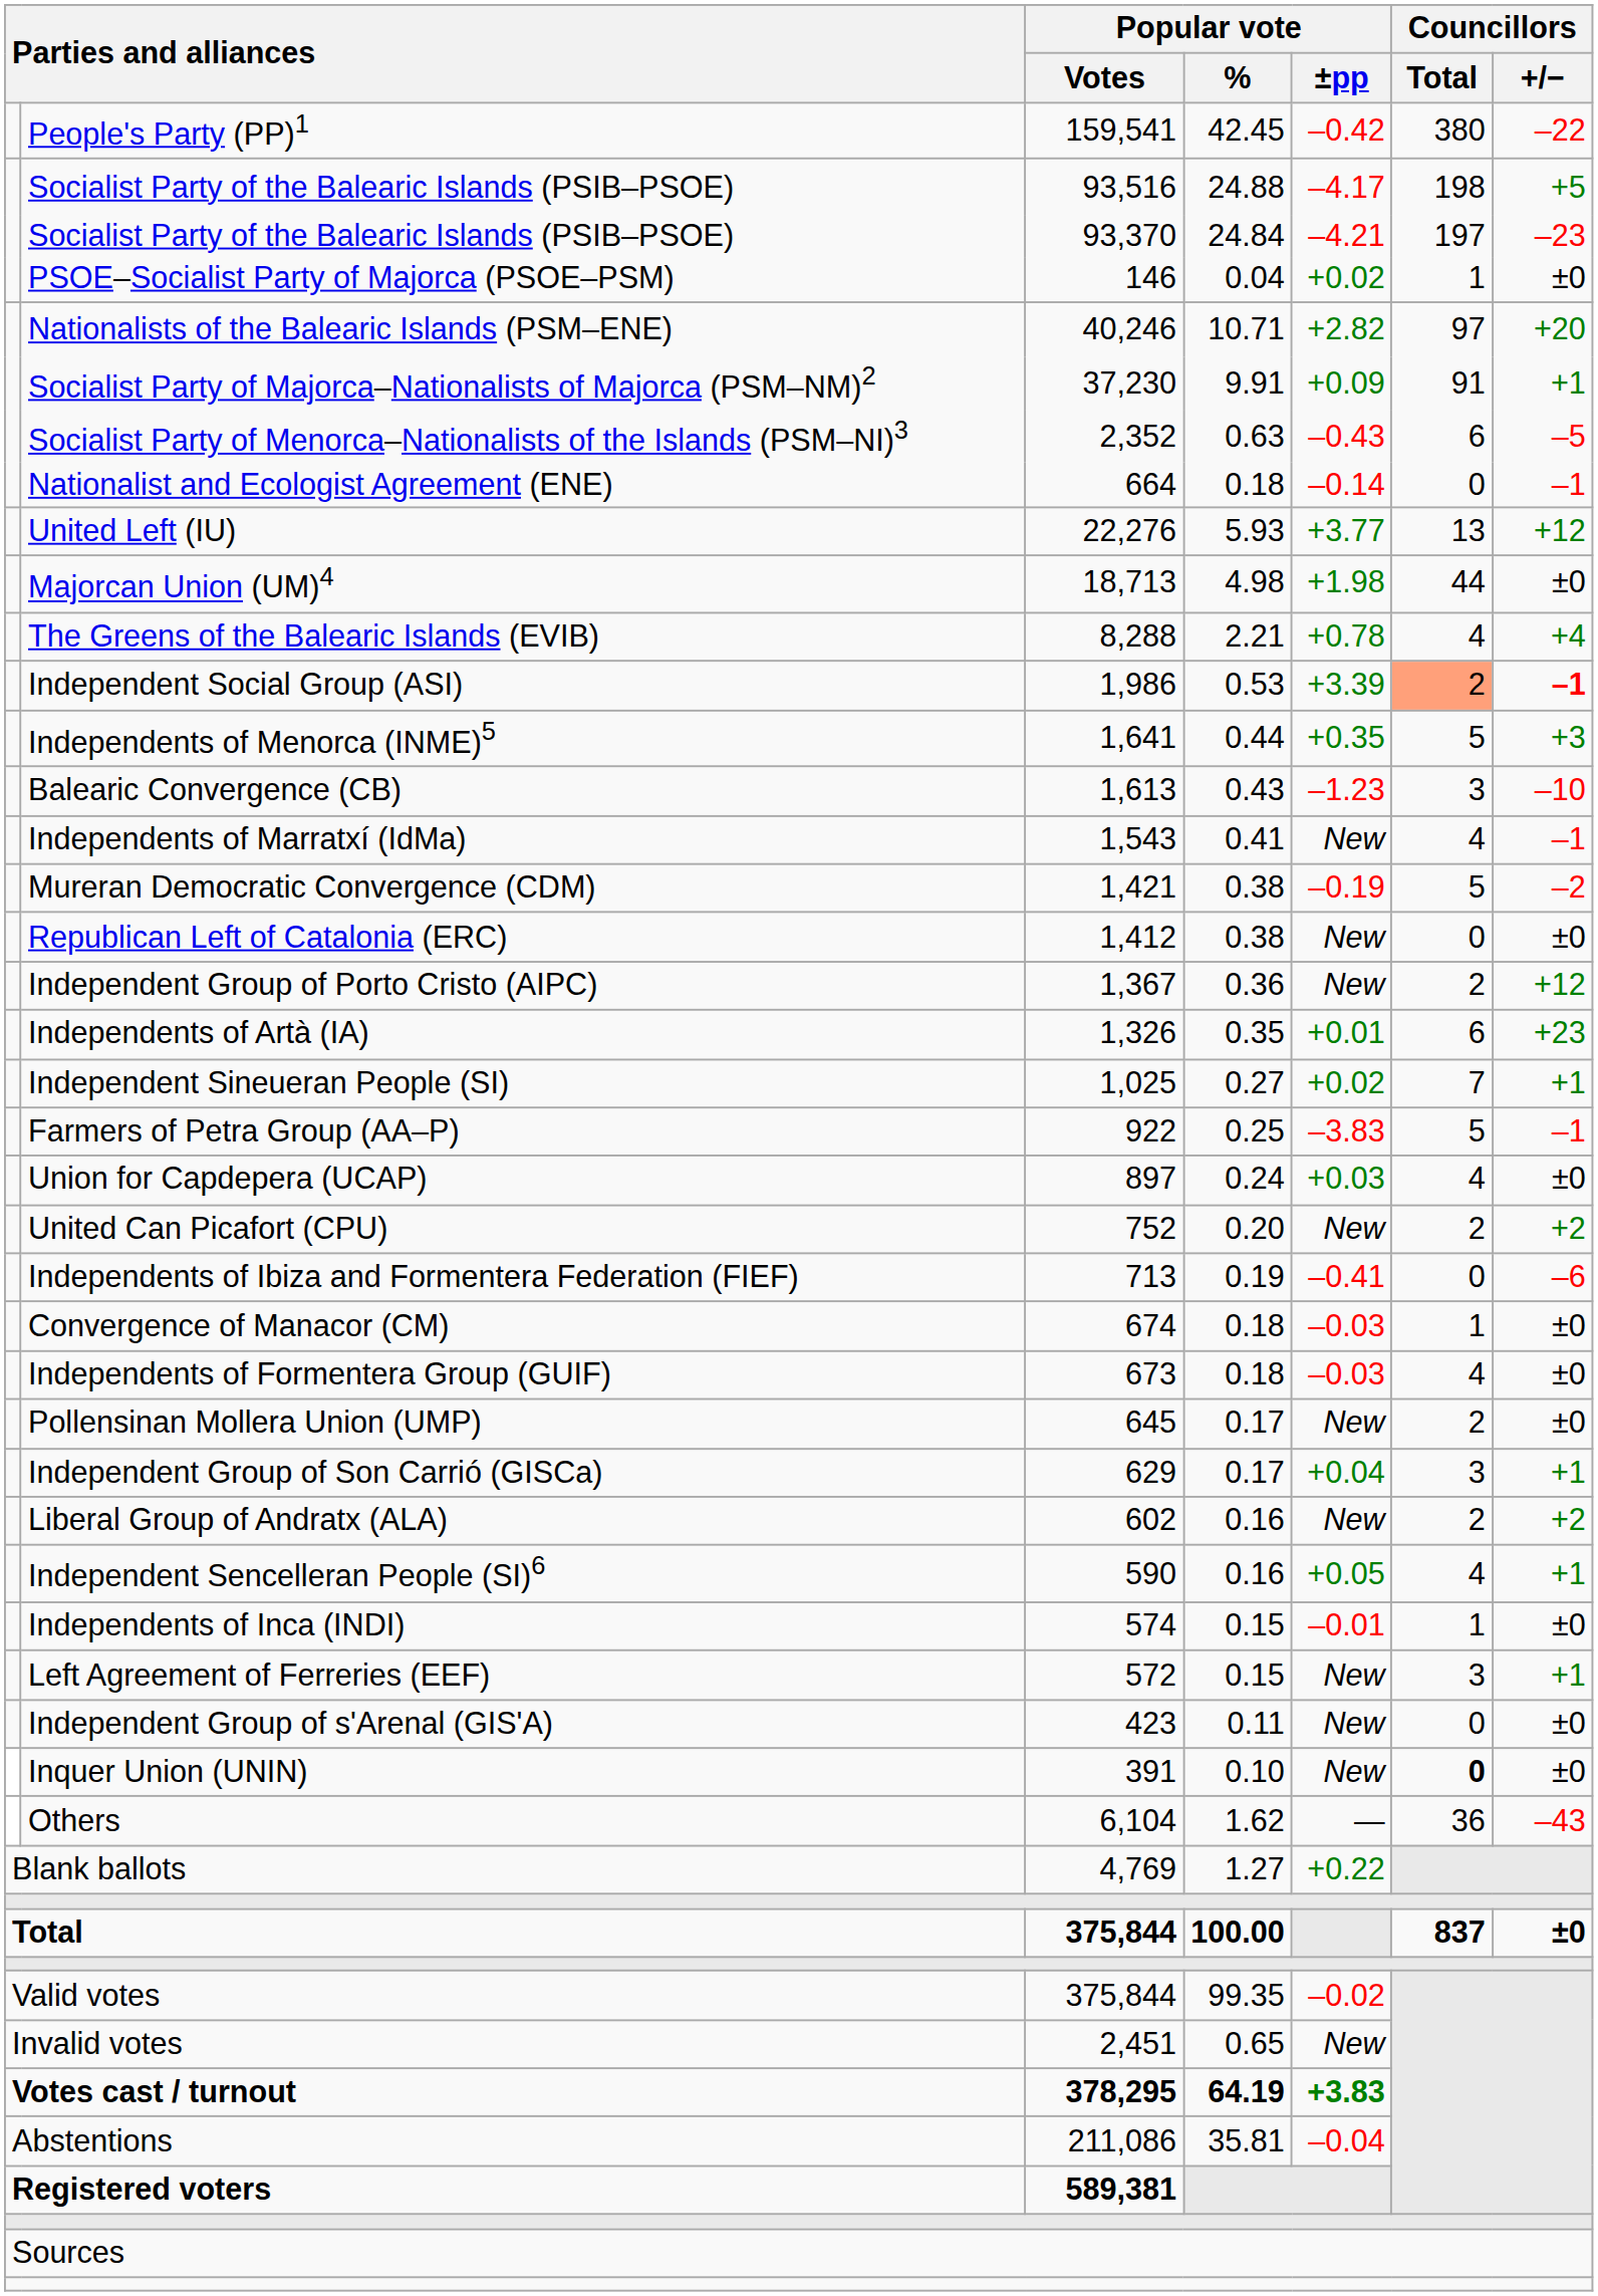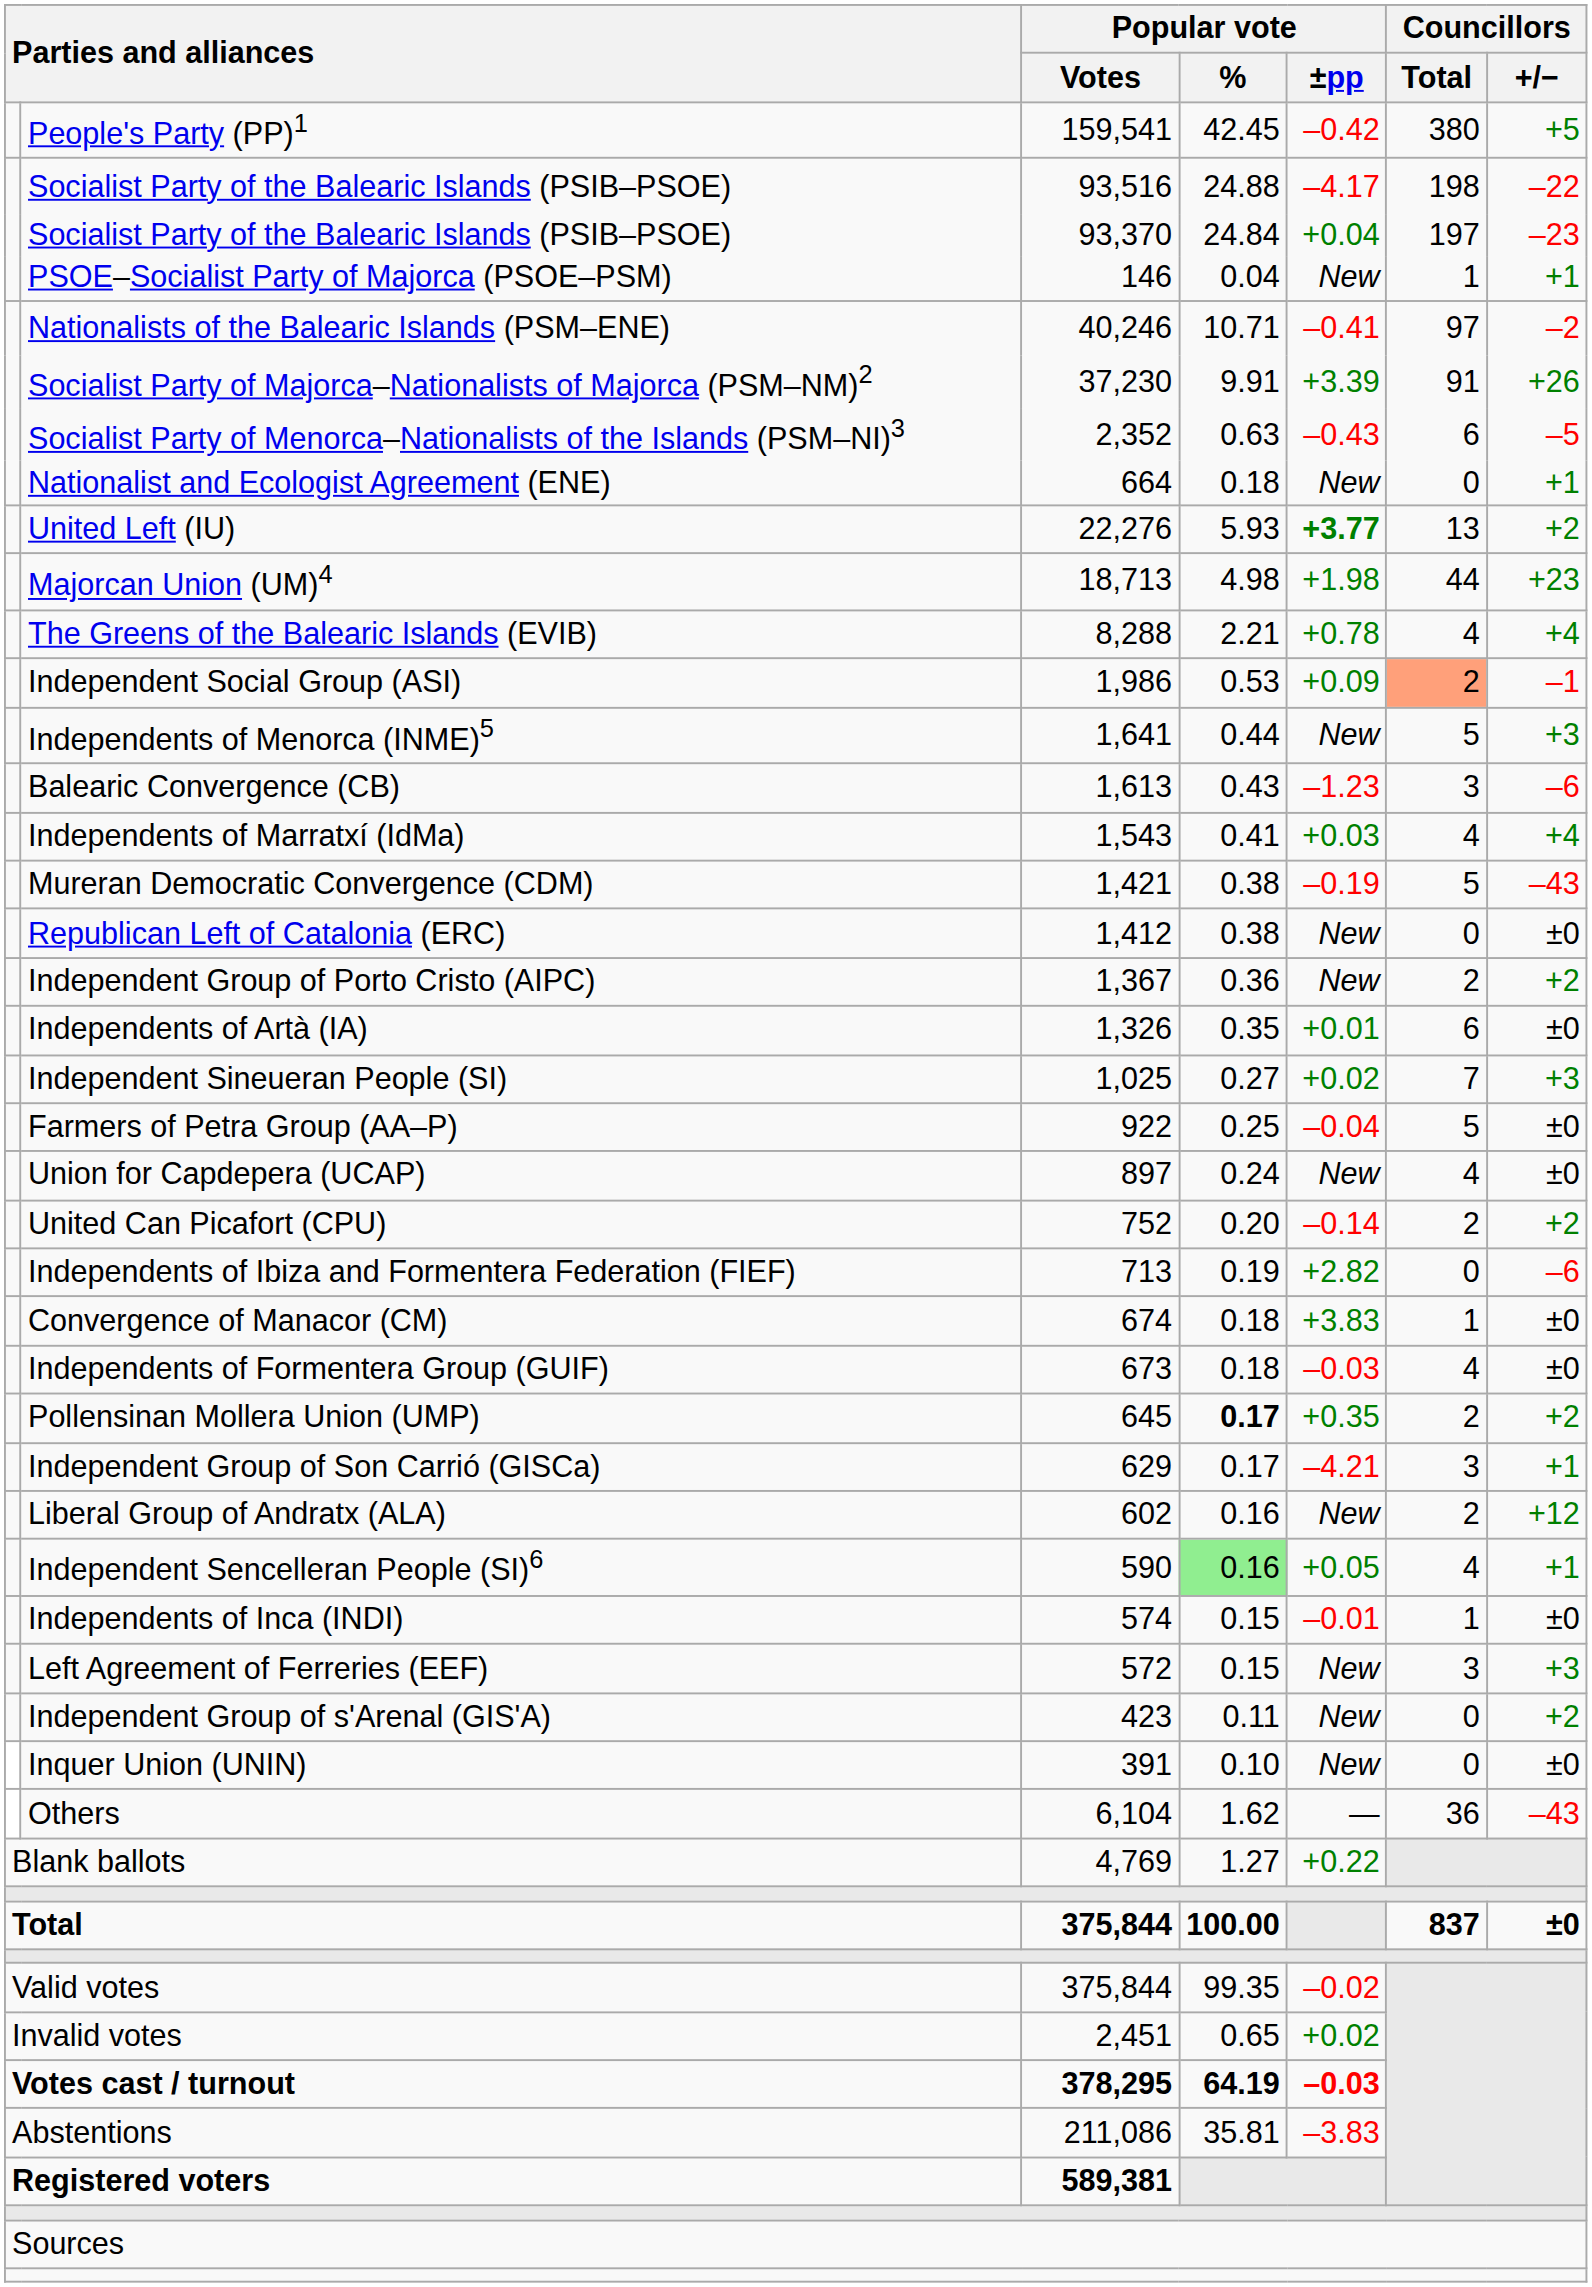People's Party (PP)1 | Councillors / +/−: –22 -> +5
Socialist Party of the Balearic Islands (PSIB–PSOE) / 93,516 | Councillors / +/−: +5 -> –22
Socialist Party of the Balearic Islands (PSIB–PSOE) / 93,370 | Popular vote / ±pp: –4.21 -> +0.04
PSOE–Socialist Party of Majorca (PSOE–PSM) | Popular vote / ±pp: +0.02 -> New
PSOE–Socialist Party of Majorca (PSOE–PSM) | Councillors / +/−: ±0 -> +1
Nationalists of the Balearic Islands (PSM–ENE) | Popular vote / ±pp: +2.82 -> –0.41
Nationalists of the Balearic Islands (PSM–ENE) | Councillors / +/−: +20 -> –2
Socialist Party of Majorca–Nationalists of Majorca (PSM–NM)2 | Popular vote / ±pp: +0.09 -> +3.39
Socialist Party of Majorca–Nationalists of Majorca (PSM–NM)2 | Councillors / +/−: +1 -> +26
Nationalist and Ecologist Agreement (ENE) | Popular vote / ±pp: –0.14 -> New
Nationalist and Ecologist Agreement (ENE) | Councillors / +/−: –1 -> +1
United Left (IU) | Popular vote / ±pp: normal -> bold
United Left (IU) | Councillors / +/−: +12 -> +2
Majorcan Union (UM)4 | Councillors / +/−: ±0 -> +23
Independent Social Group (ASI) | Popular vote / ±pp: +3.39 -> +0.09
Independent Social Group (ASI) | Councillors / +/−: bold -> normal
Independents of Menorca (INME)5 | Popular vote / ±pp: +0.35 -> New
Balearic Convergence (CB) | Councillors / +/−: –10 -> –6
Independents of Marratxí (IdMa) | Popular vote / ±pp: New -> +0.03
Independents of Marratxí (IdMa) | Councillors / +/−: –1 -> +4
Mureran Democratic Convergence (CDM) | Councillors / +/−: –2 -> –43
Independent Group of Porto Cristo (AIPC) | Councillors / +/−: +12 -> +2
Independents of Artà (IA) | Councillors / +/−: +23 -> ±0
Independent Sineueran People (SI) | Councillors / +/−: +1 -> +3
Farmers of Petra Group (AA–P) | Popular vote / ±pp: –3.83 -> –0.04
Farmers of Petra Group (AA–P) | Councillors / +/−: –1 -> ±0
Union for Capdepera (UCAP) | Popular vote / ±pp: +0.03 -> New
United Can Picafort (CPU) | Popular vote / ±pp: New -> –0.14
Independents of Ibiza and Formentera Federation (FIEF) | Popular vote / ±pp: –0.41 -> +2.82
Convergence of Manacor (CM) | Popular vote / ±pp: –0.03 -> +3.83
Pollensinan Mollera Union (UMP) | Popular vote / %: normal -> bold
Pollensinan Mollera Union (UMP) | Popular vote / ±pp: New -> +0.35
Pollensinan Mollera Union (UMP) | Councillors / +/−: ±0 -> +2
Independent Group of Son Carrió (GISCa) | Popular vote / ±pp: +0.04 -> –4.21
Liberal Group of Andratx (ALA) | Councillors / +/−: +2 -> +12
Independent Sencelleran People (SI)6 | Popular vote / %: no background -> lightgreen background
Left Agreement of Ferreries (EEF) | Councillors / +/−: +1 -> +3
Independent Group of s'Arenal (GIS'A) | Councillors / +/−: ±0 -> +2
Inquer Union (UNIN) | Councillors / Total: bold -> normal
Invalid votes | Popular vote / ±pp: New -> +0.02
Votes cast / turnout | Popular vote / ±pp: +3.83 -> –0.03
Abstentions | Popular vote / ±pp: –0.04 -> –3.83
